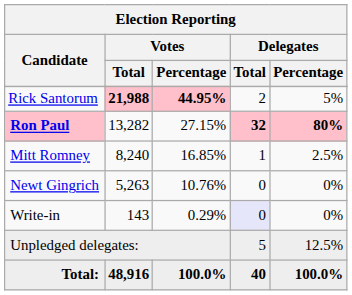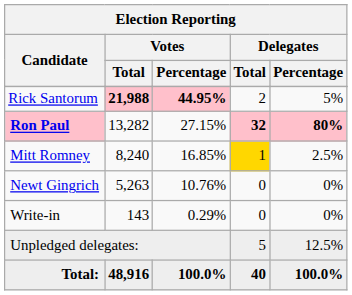Mitt Romney | Delegates / Total: no background -> gold background
Write-in | Delegates / Total: lavender background -> no background
